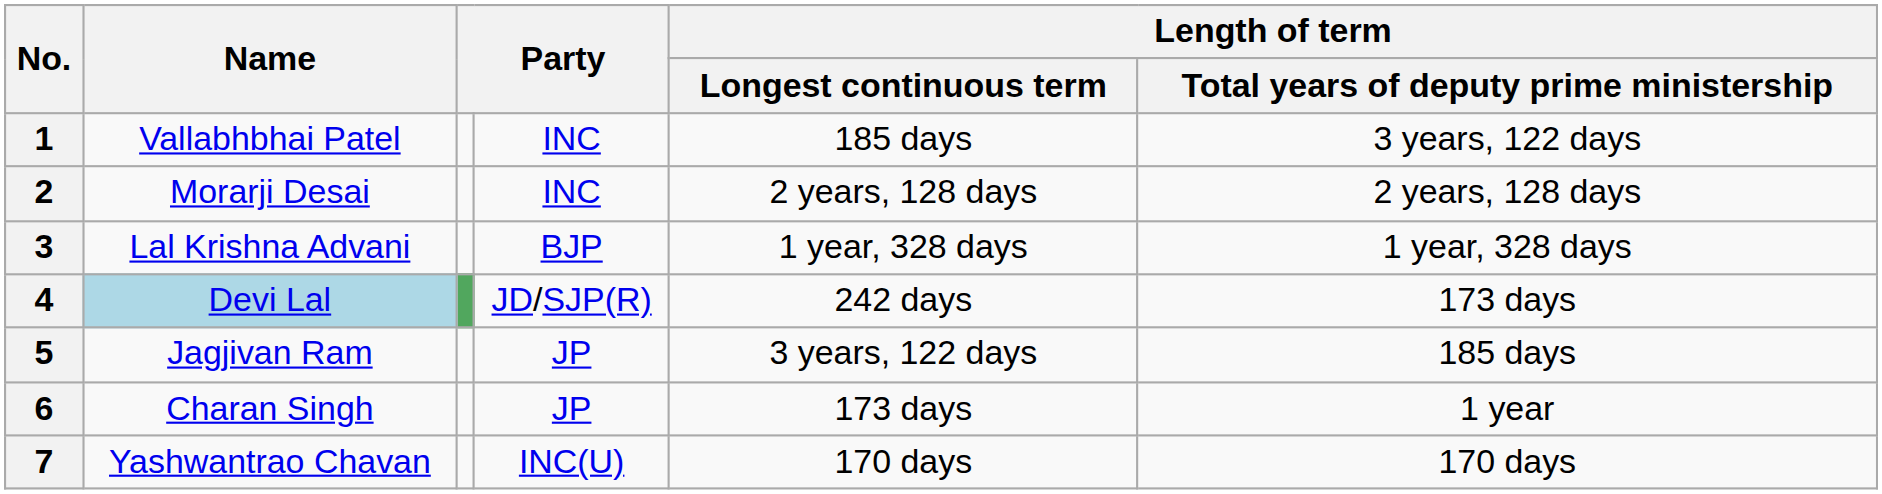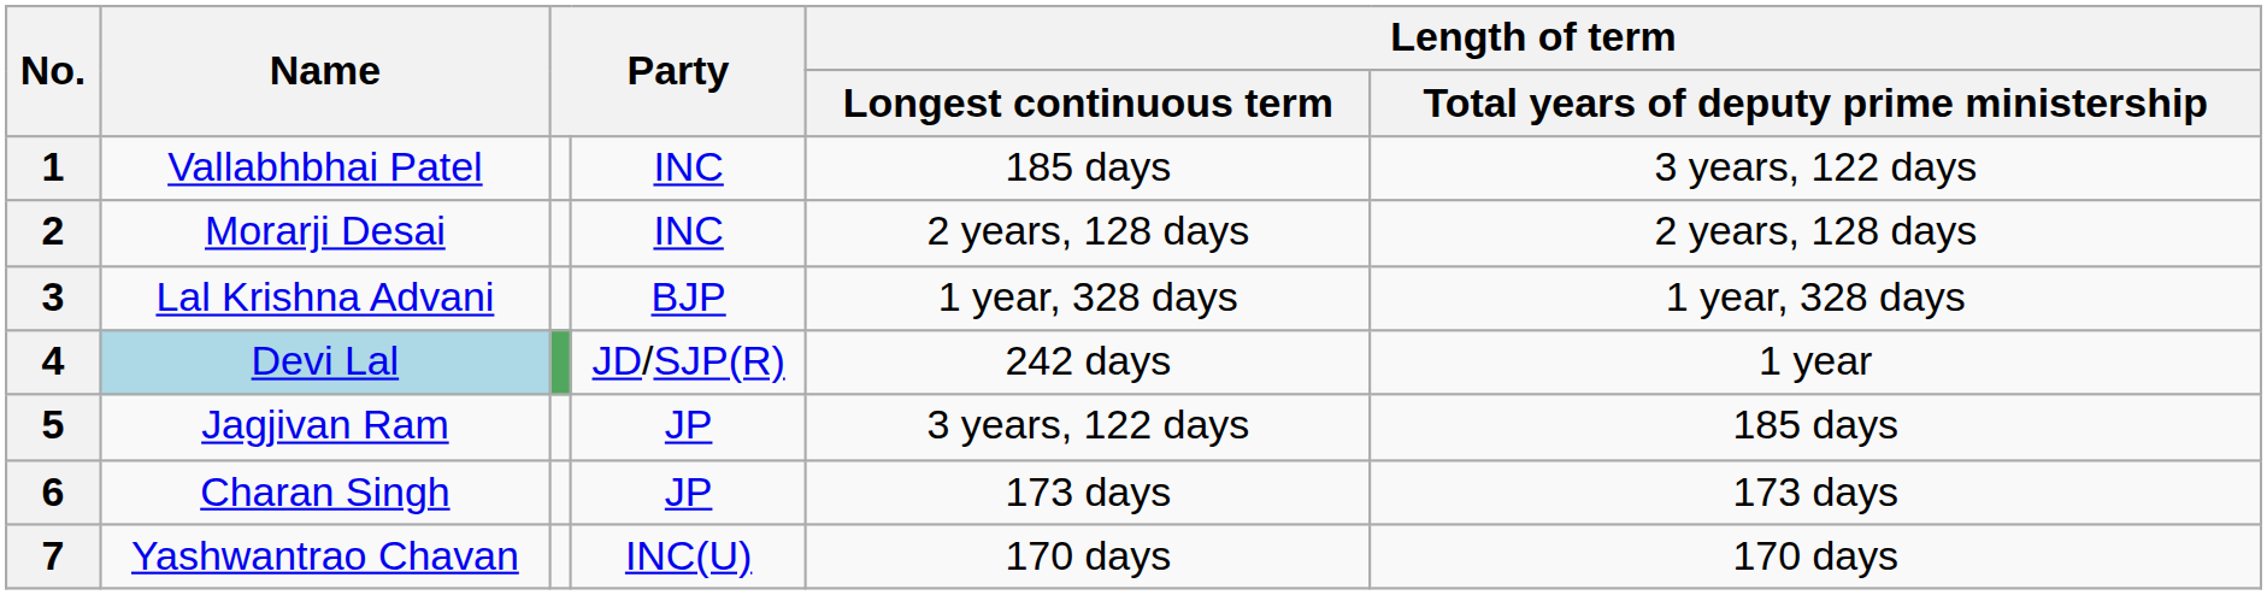4 | Length of term / Total years of deputy prime ministership: 173 days -> 1 year
6 | Length of term / Total years of deputy prime ministership: 1 year -> 173 days
